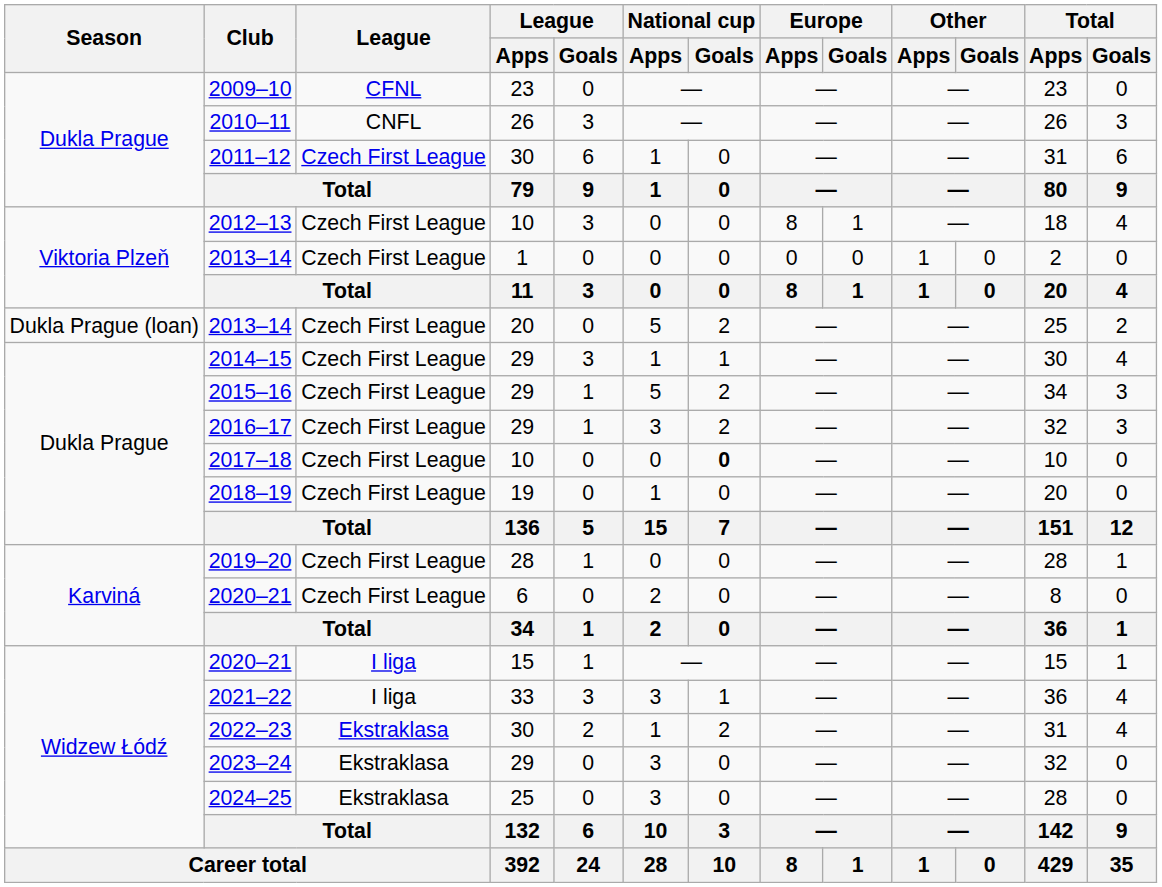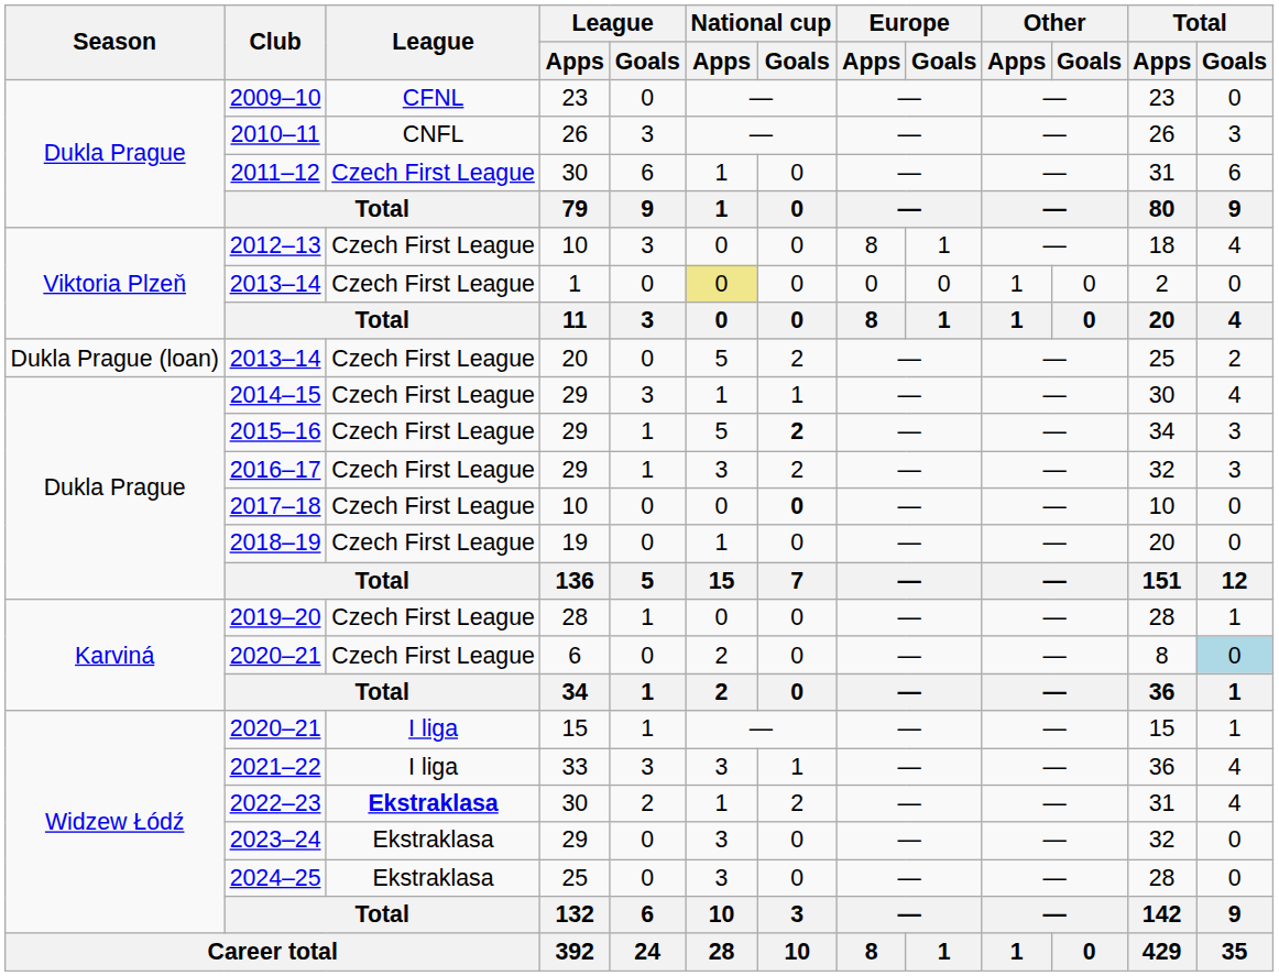2013–14 / 1 | National cup / Apps: no background -> khaki background
2015–16 | National cup / Goals: normal -> bold
2020–21 / 6 | Total / Goals: no background -> lightblue background
2022–23 | League: normal -> bold
